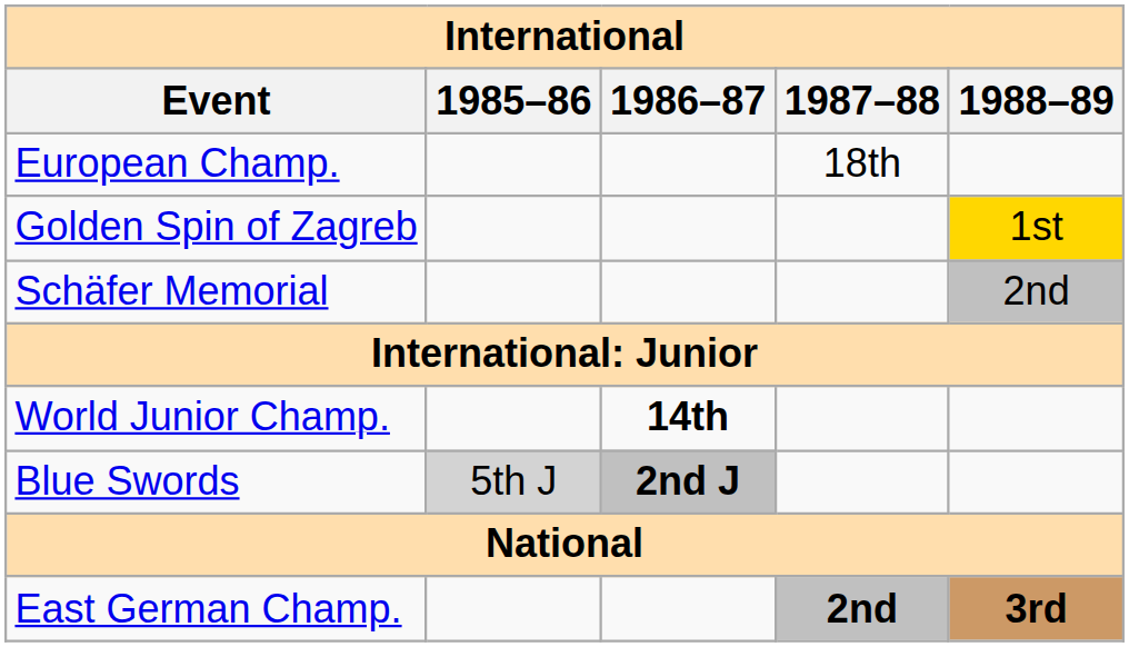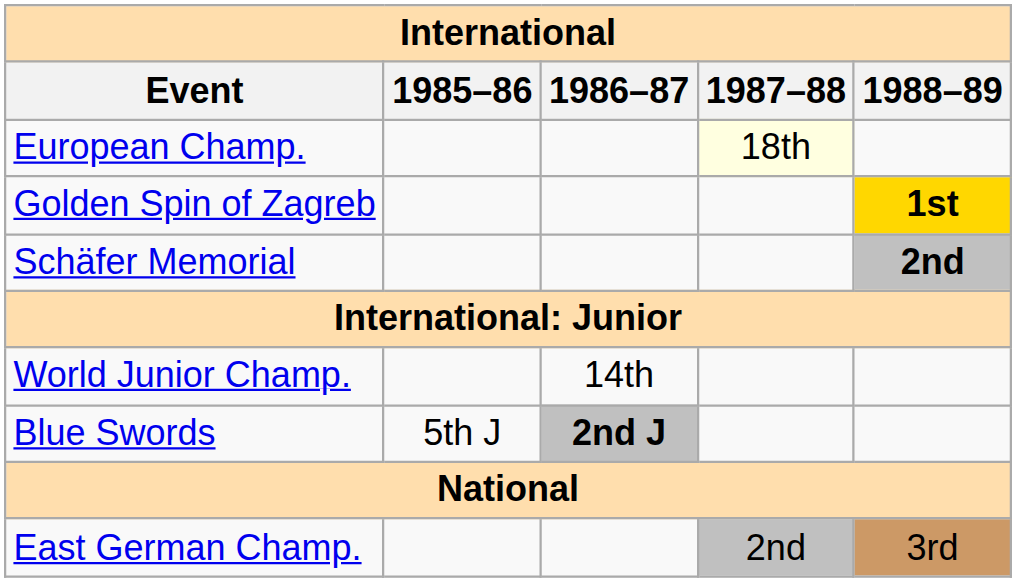European Champ. | 1987–88: no background -> lightyellow background
Golden Spin of Zagreb | 1988–89: normal -> bold
Schäfer Memorial | 1988–89: normal -> bold
World Junior Champ. | 1986–87: bold -> normal
Blue Swords | 1985–86: lightgrey background -> no background
East German Champ. | 1987–88: bold -> normal
East German Champ. | 1988–89: bold -> normal
